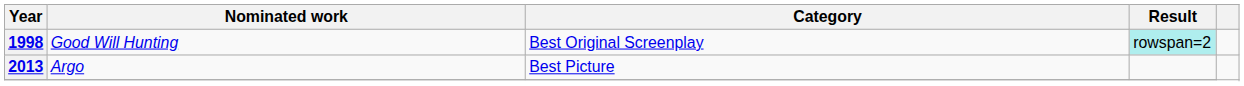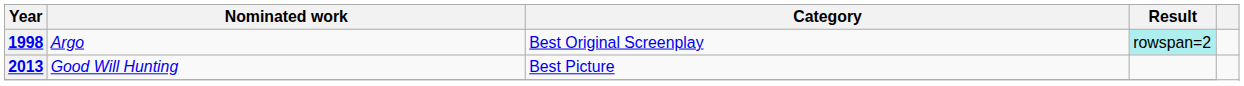1998 | Nominated work: Good Will Hunting -> Argo
2013 | Nominated work: Argo -> Good Will Hunting
